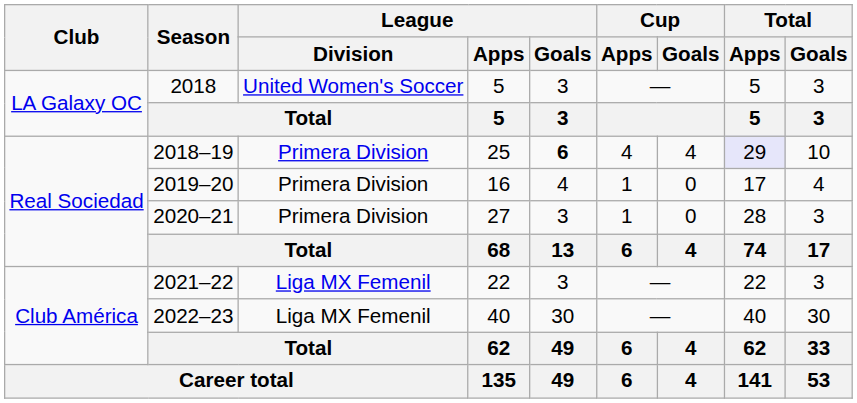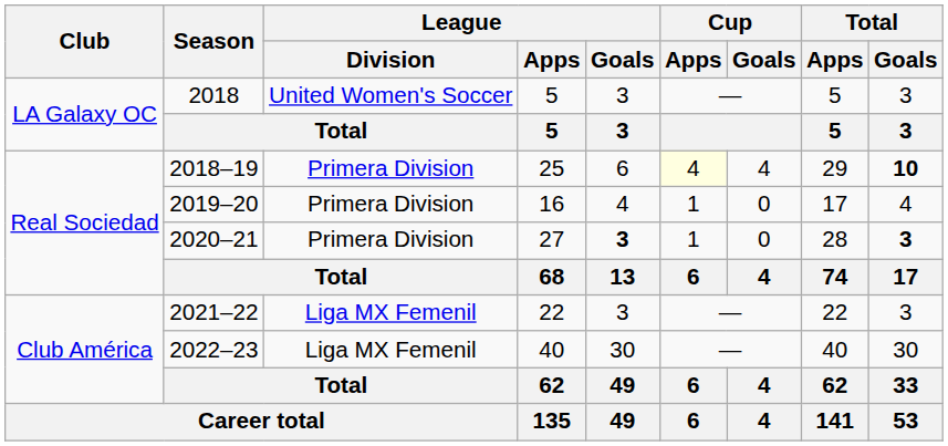2018–19 | League / Goals: bold -> normal
2018–19 | Cup / Apps: no background -> lightyellow background
2018–19 | Total / Apps: lavender background -> no background
2018–19 | Total / Goals: normal -> bold
2020–21 | League / Goals: normal -> bold
2020–21 | Total / Goals: normal -> bold
